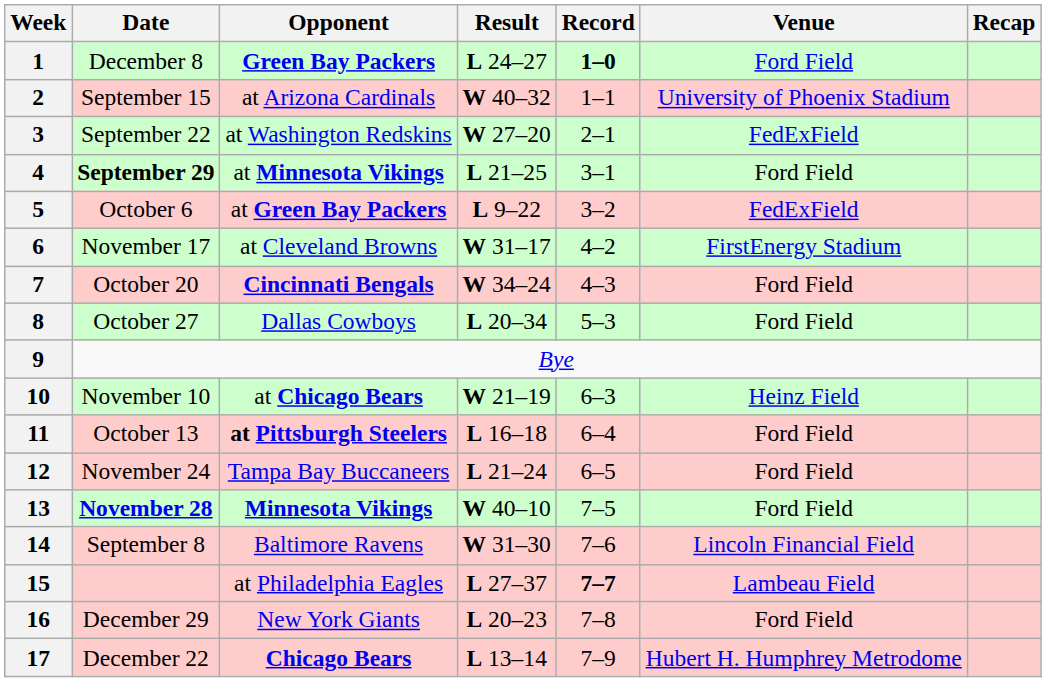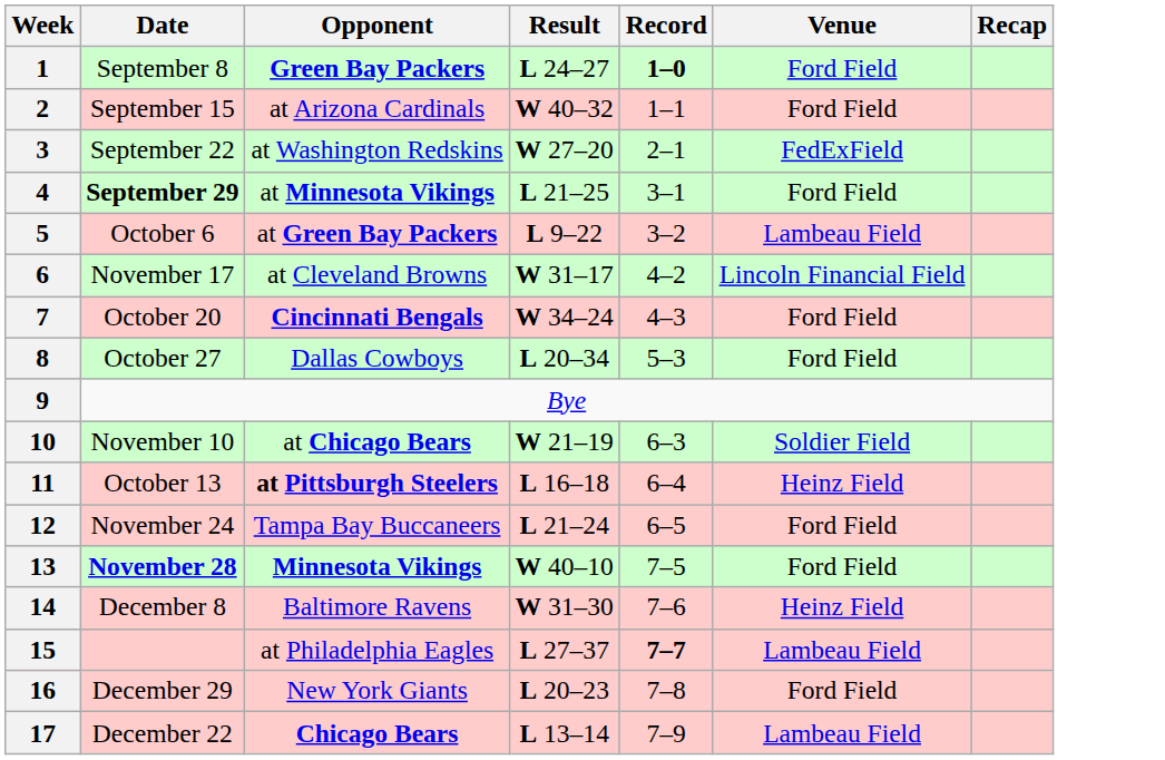1 | Date: December 8 -> September 8
2 | Venue: University of Phoenix Stadium -> Ford Field
5 | Venue: FedExField -> Lambeau Field
6 | Venue: FirstEnergy Stadium -> Lincoln Financial Field
10 | Venue: Heinz Field -> Soldier Field
11 | Venue: Ford Field -> Heinz Field
14 | Date: September 8 -> December 8
14 | Venue: Lincoln Financial Field -> Heinz Field
17 | Venue: Hubert H. Humphrey Metrodome -> Lambeau Field
